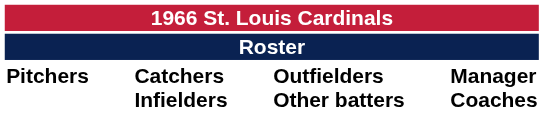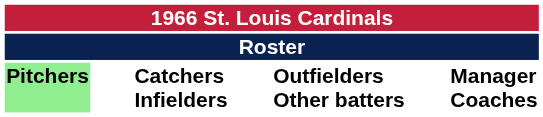Pitchers | column 1: no background -> lightgreen background
